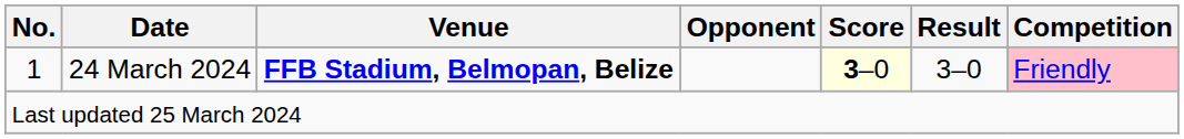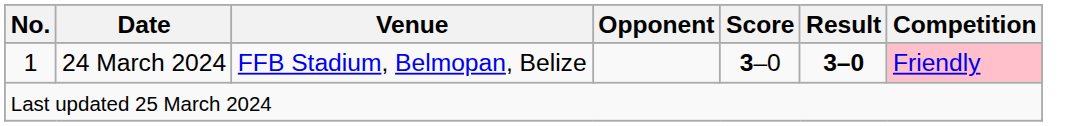1 | Venue: bold -> normal
1 | Score: lightyellow background -> no background
1 | Result: normal -> bold
